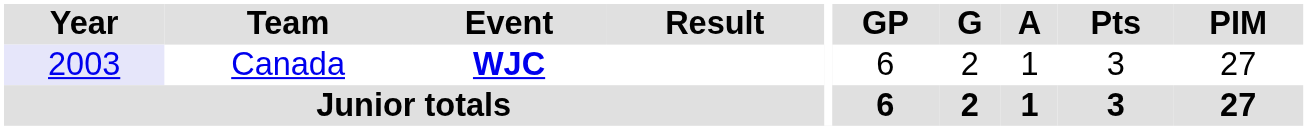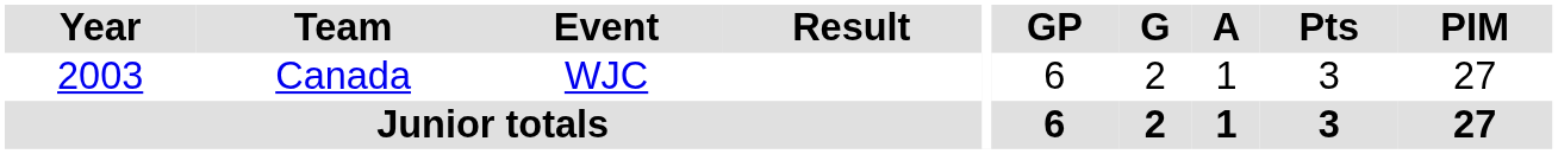Canada | Year: lavender background -> no background
Canada | Event: bold -> normal
